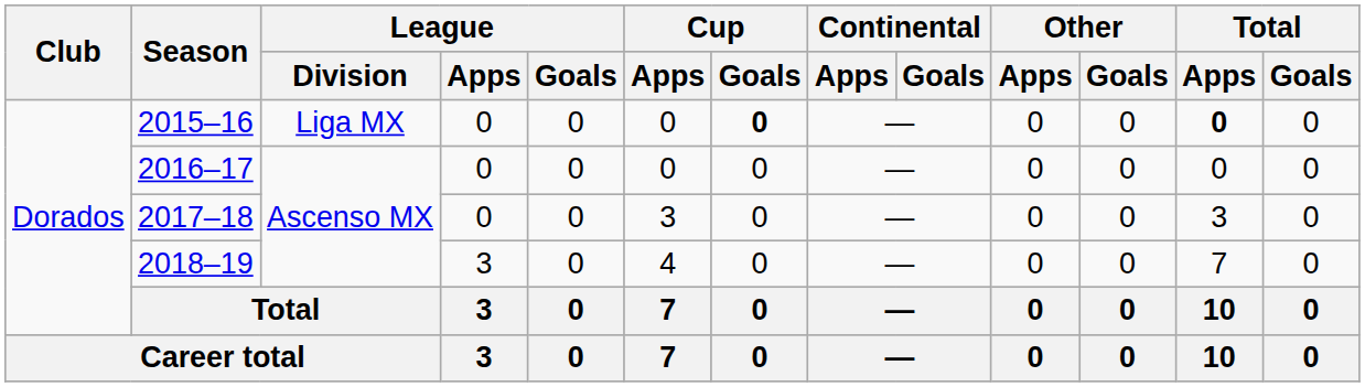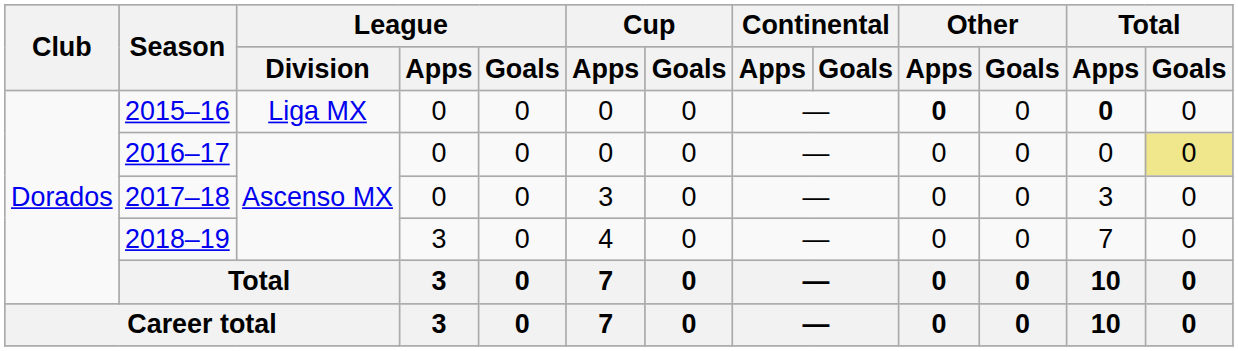2015–16 | Cup / Goals: bold -> normal
2015–16 | Other / Apps: normal -> bold
2016–17 | Total / Goals: no background -> khaki background
